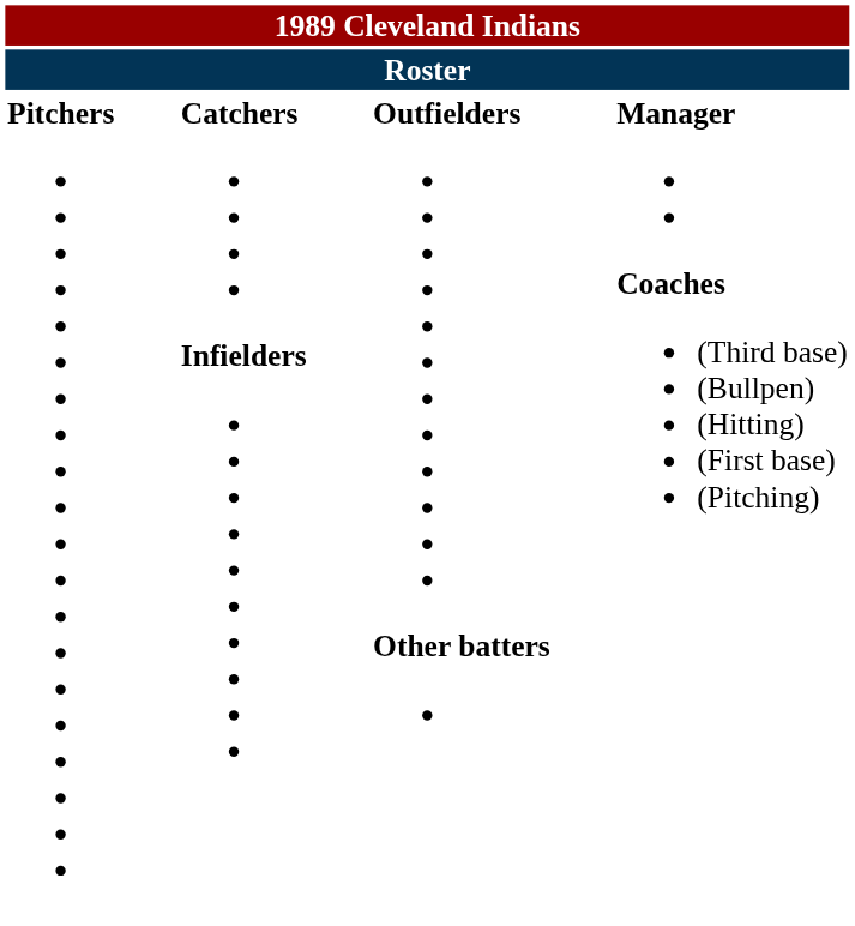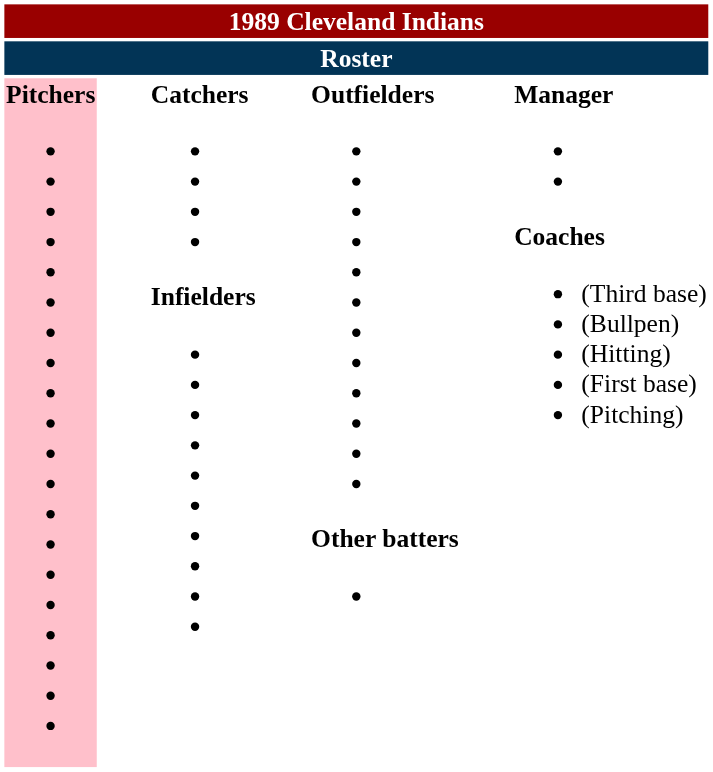Pitchers | column 1: no background -> pink background
